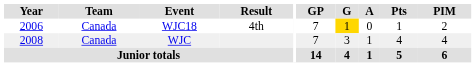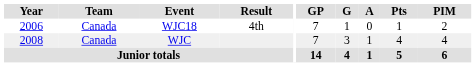WJC18 | G: gold background -> no background
